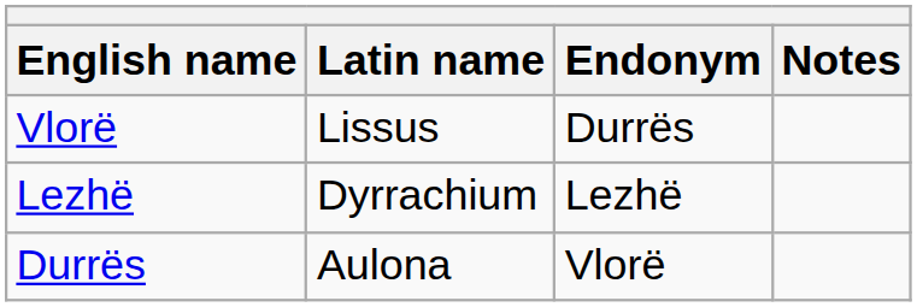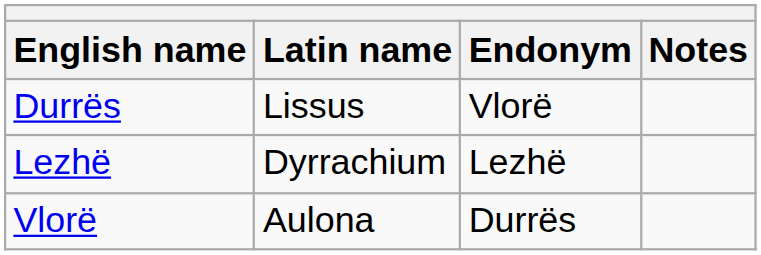row 3 | English name: Vlorë -> Durrës
row 3 | Endonym: Durrës -> Vlorë
row 5 | English name: Durrës -> Vlorë
row 5 | Endonym: Vlorë -> Durrës
